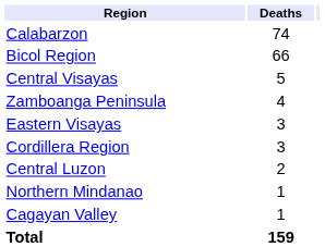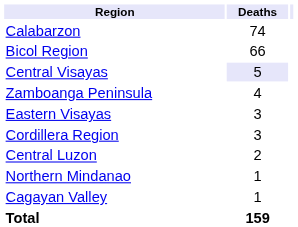Central Visayas | column 2: no background -> lavender background
